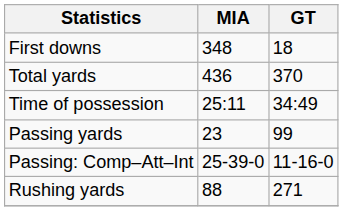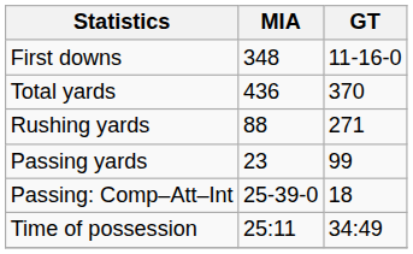First downs | GT: 18 -> 11-16-0
rows swapped: Rushing yards <-> Time of possession
Passing: Comp–Att–Int | GT: 11-16-0 -> 18
